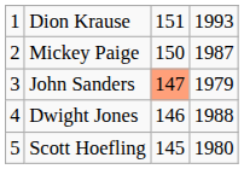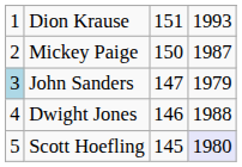John Sanders | column 1: no background -> lightblue background
John Sanders | column 3: lightsalmon background -> no background
Scott Hoefling | column 4: no background -> lavender background
